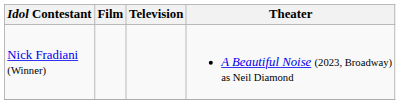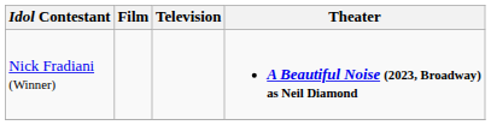Nick Fradiani (Winner) | Theater: normal -> bold
